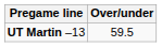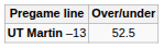UT Martin –13 | Over/under: 59.5 -> 52.5
